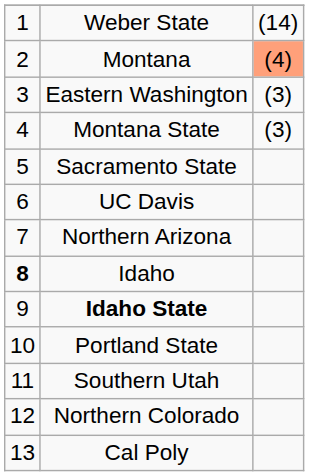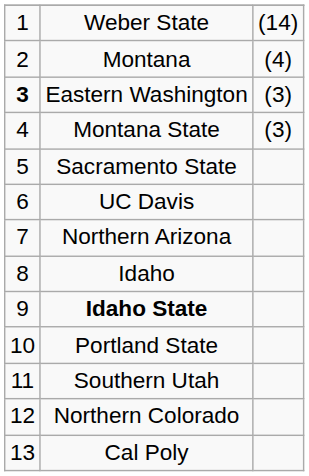Montana | column 3: lightsalmon background -> no background
Eastern Washington | column 1: normal -> bold
Idaho | column 1: bold -> normal
